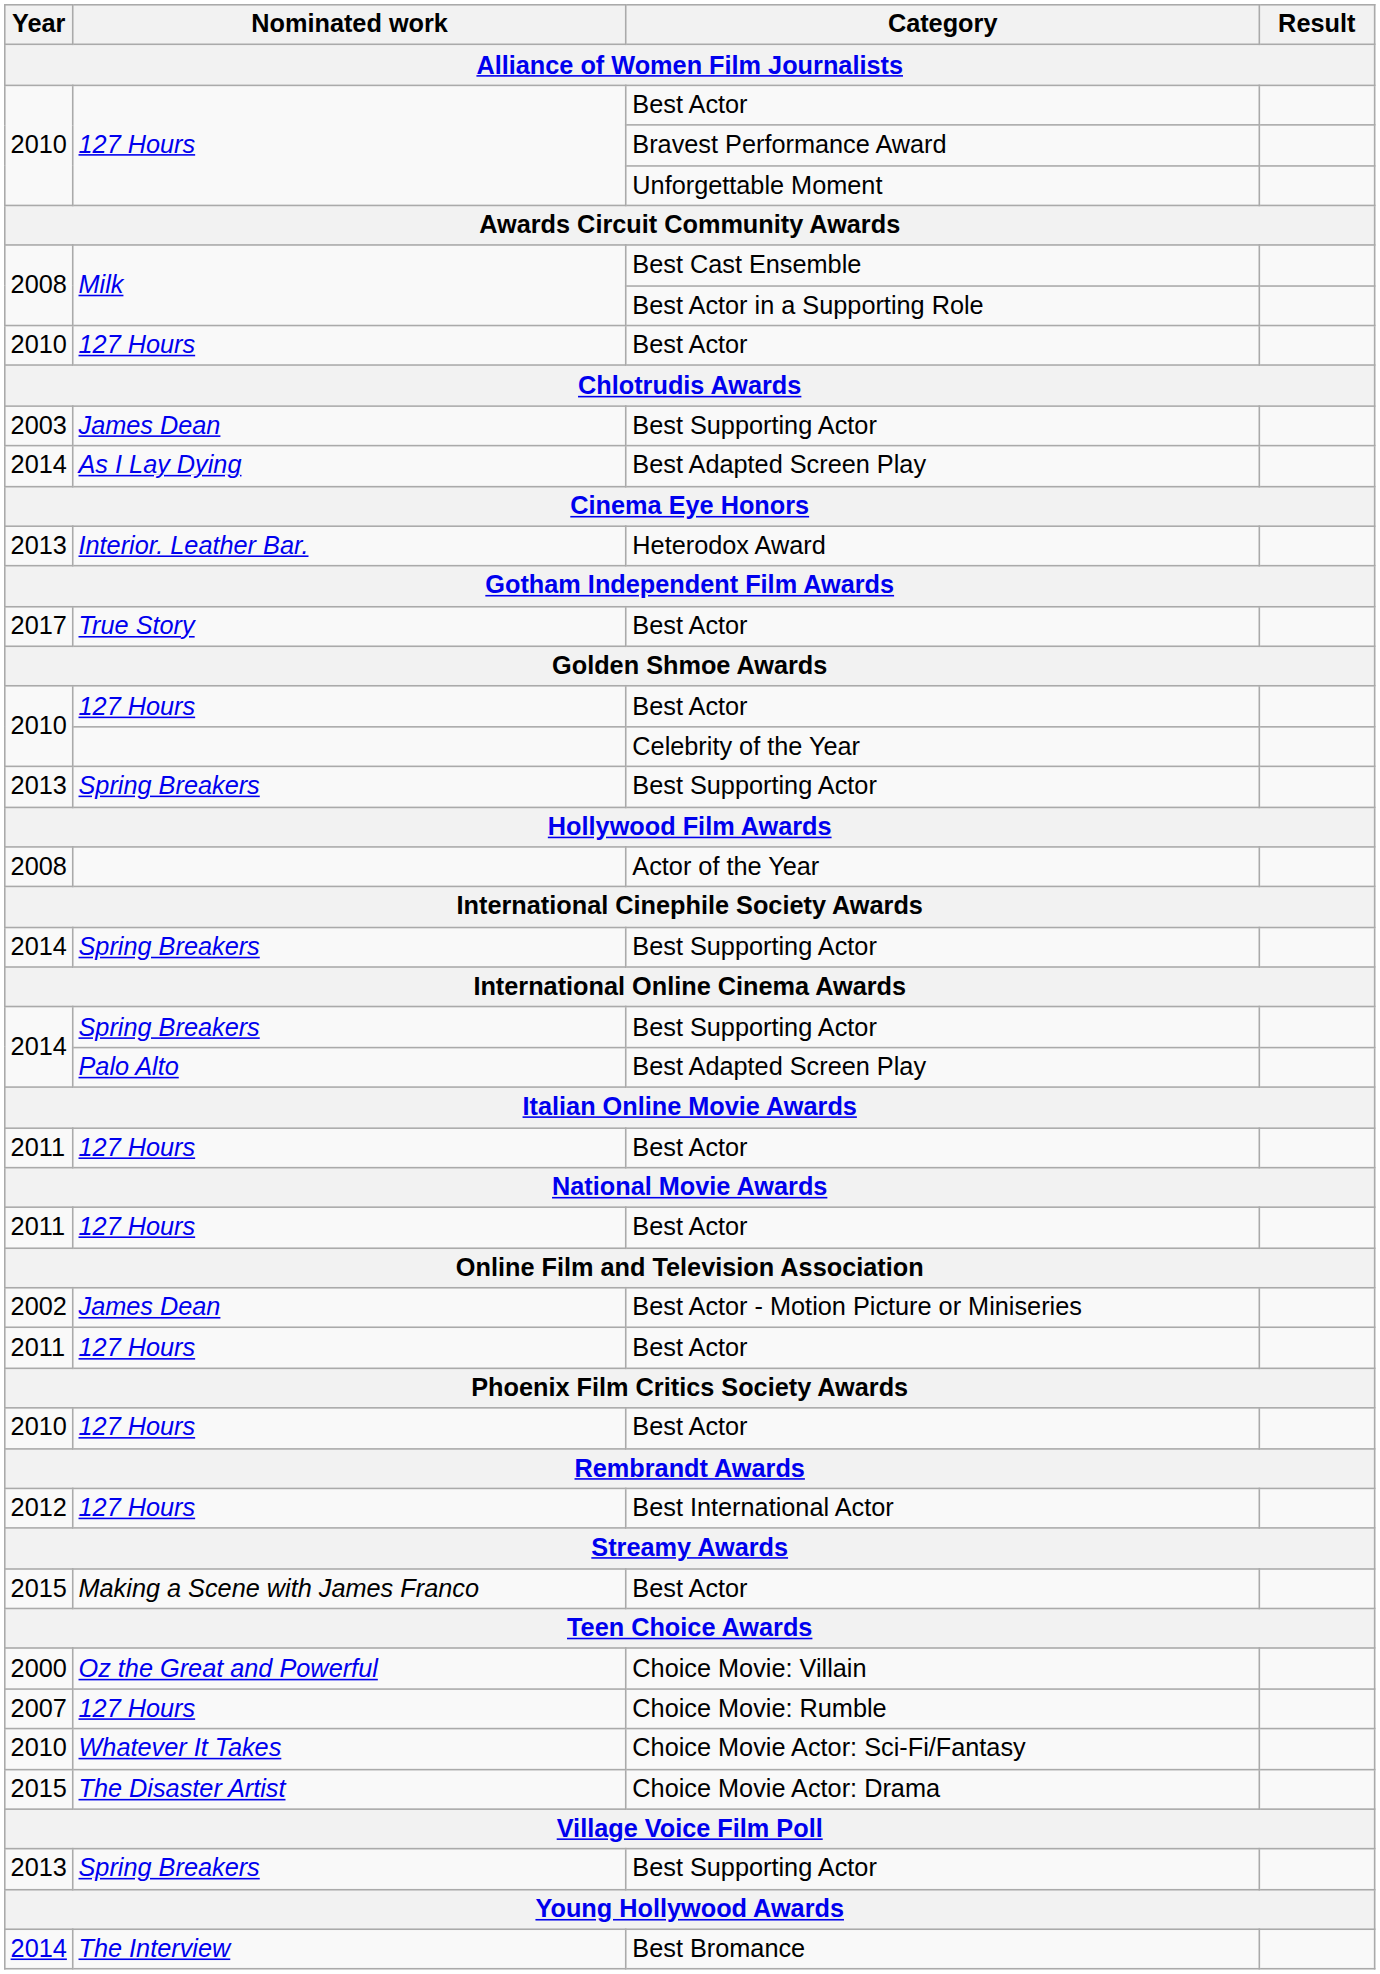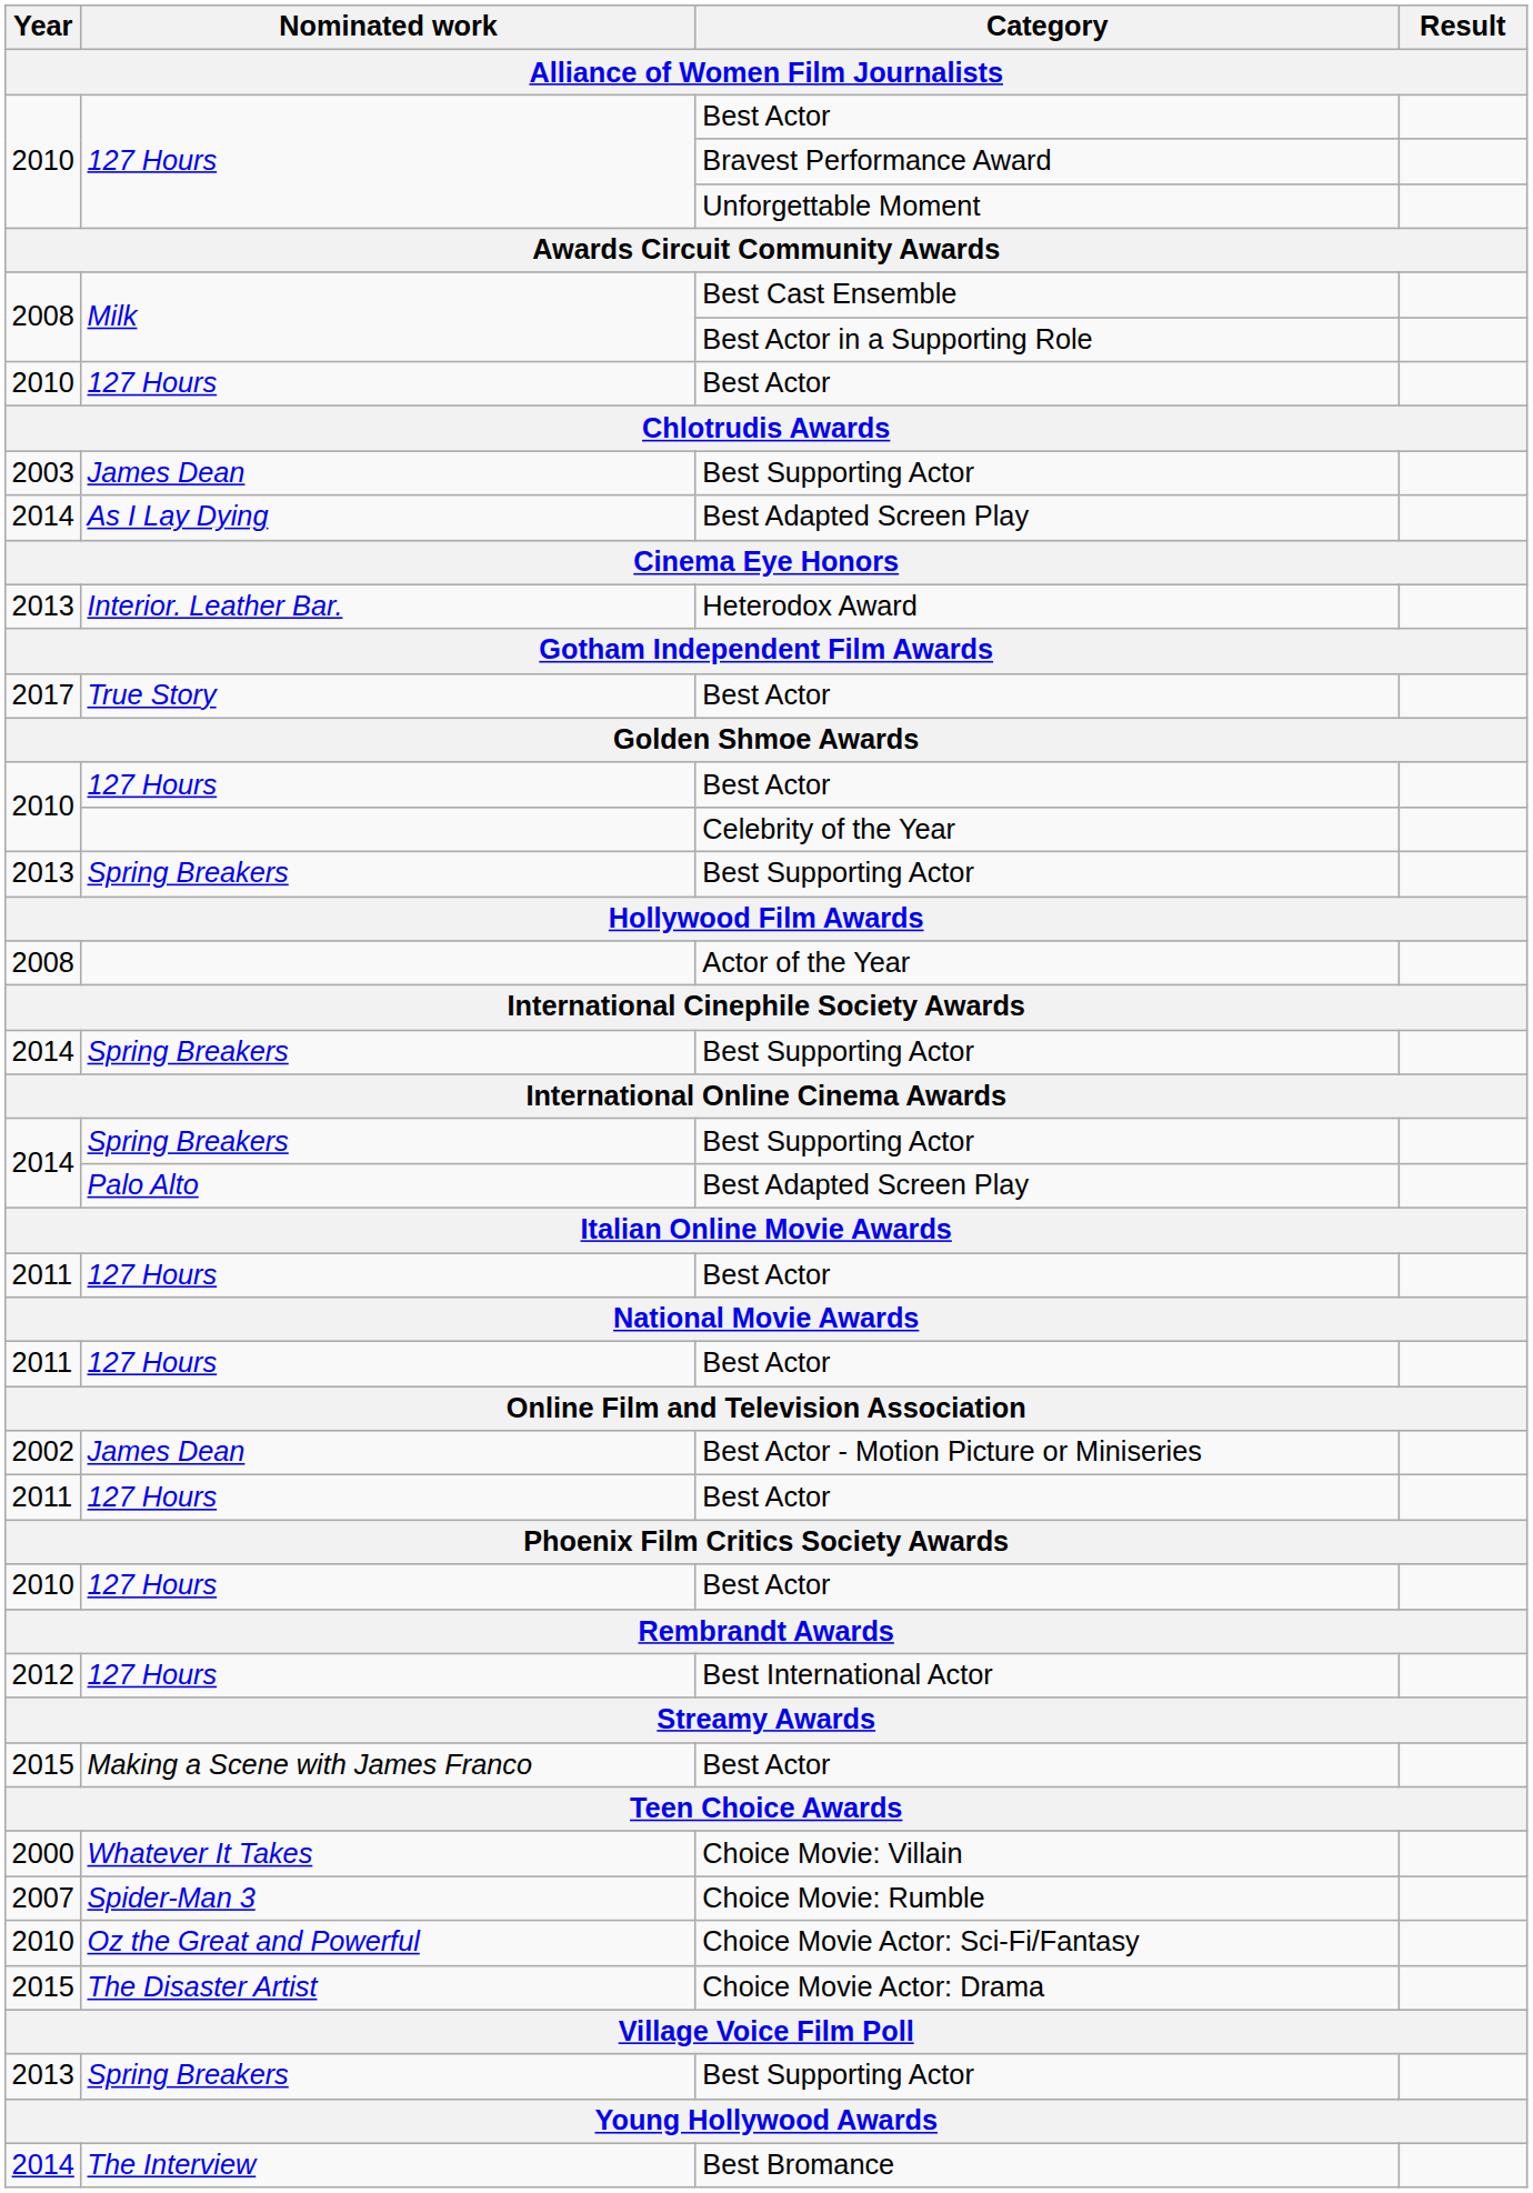Choice Movie: Villain | Nominated work: Oz the Great and Powerful -> Whatever It Takes
Choice Movie: Rumble | Nominated work: 127 Hours -> Spider-Man 3
Choice Movie Actor: Sci-Fi/Fantasy | Nominated work: Whatever It Takes -> Oz the Great and Powerful
